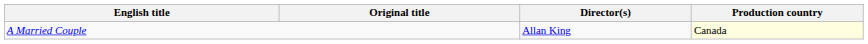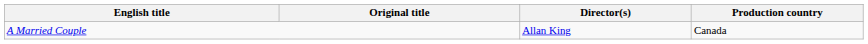A Married Couple | Production country: lightyellow background -> no background
